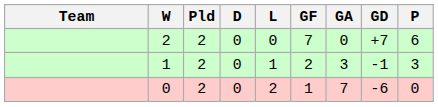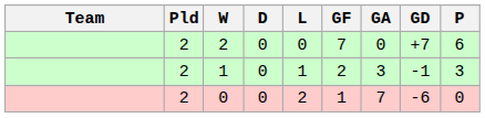columns swapped: Pld <-> W
